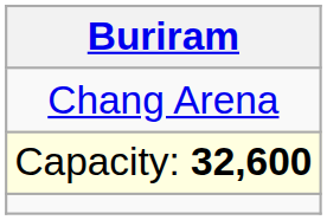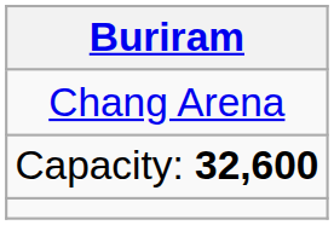row 3 | column 1: lightyellow background -> no background
